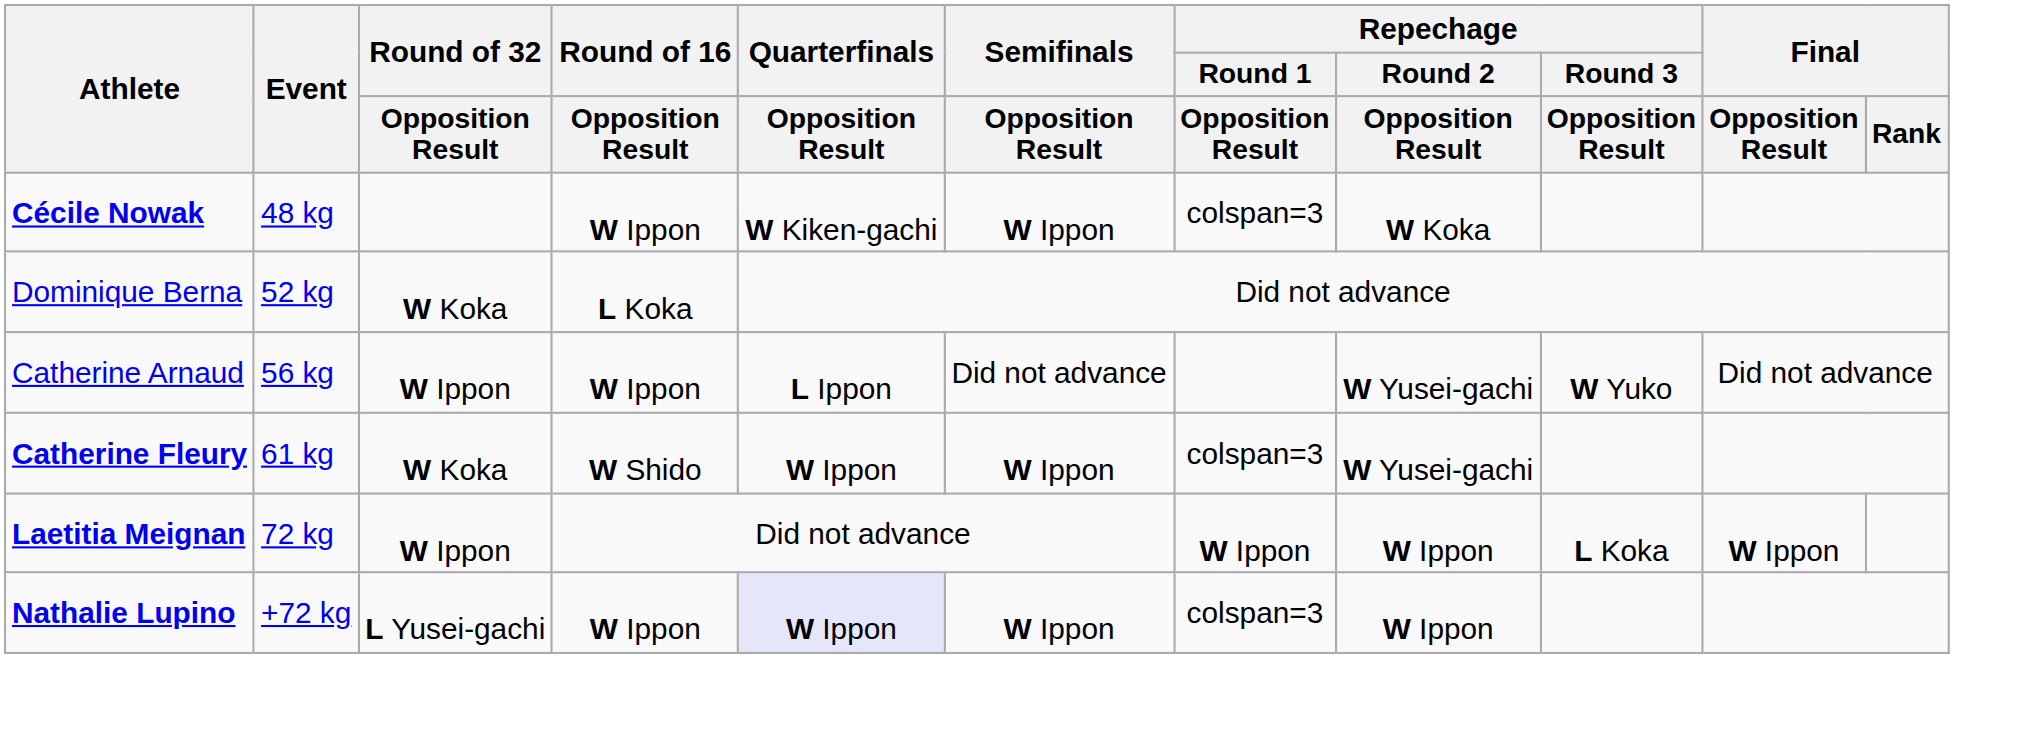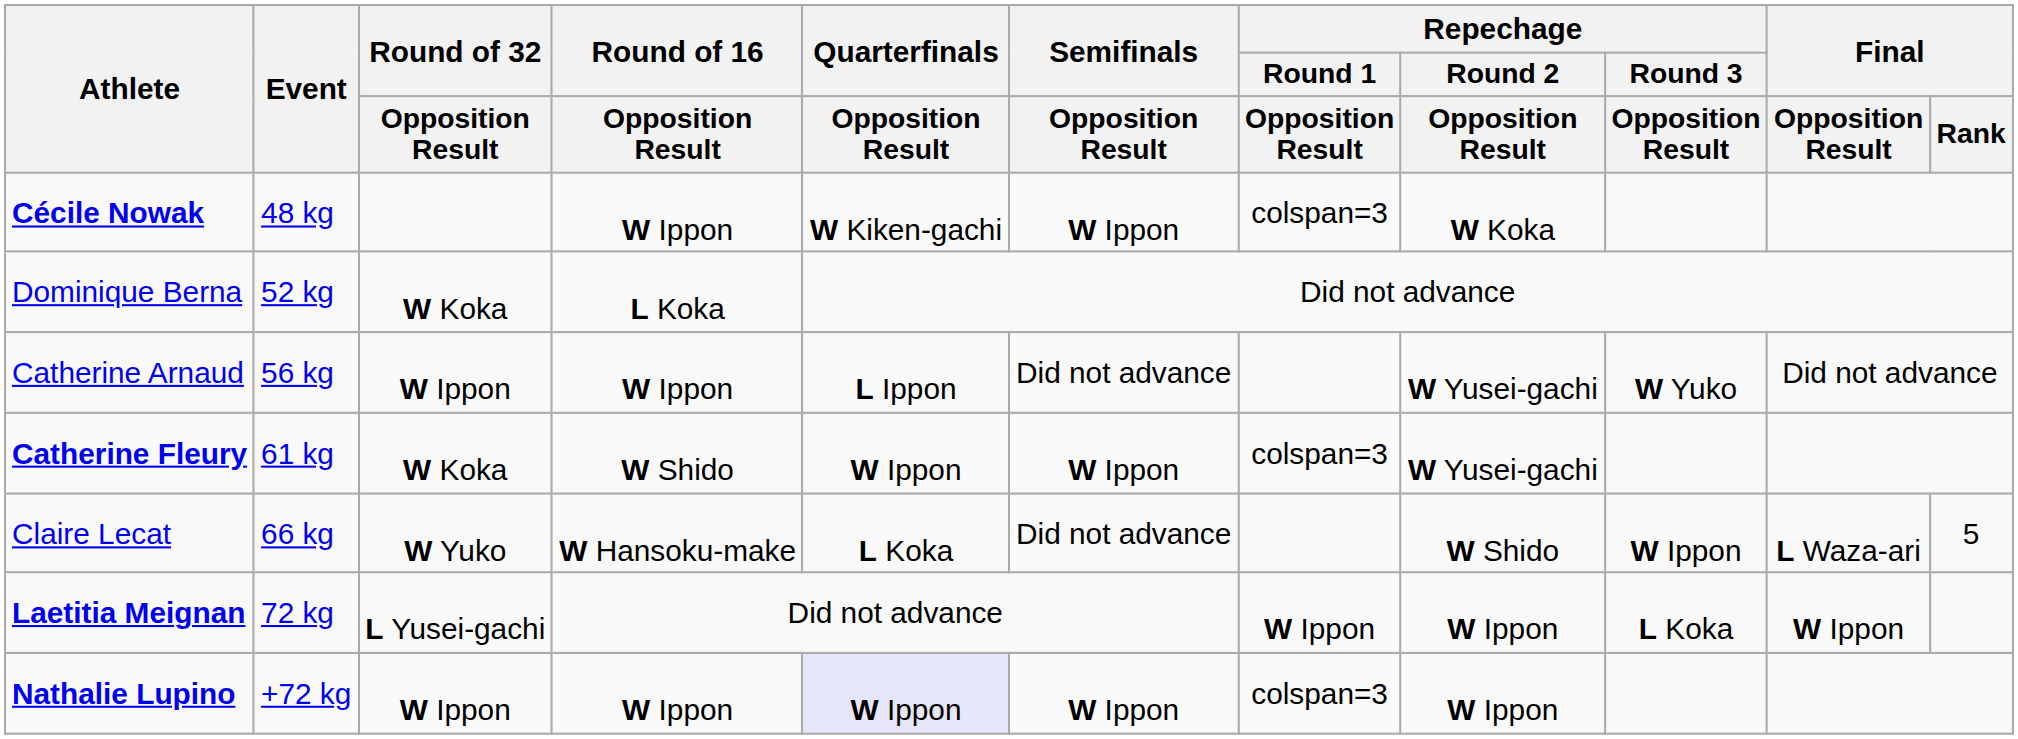+ row: Claire Lecat | 66 kg | W Yuko | W Hansoku-make | L Koka | Did not advance | W Shido | W Ippon | L Waza-ari | 5
Laetitia Meignan | Round of 32 / Opposition Result: W Ippon -> L Yusei-gachi
Nathalie Lupino | Round of 32 / Opposition Result: L Yusei-gachi -> W Ippon
